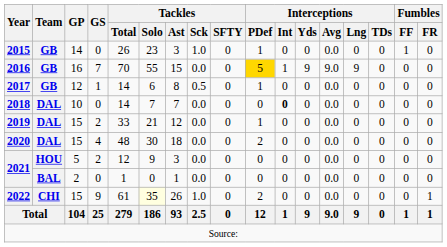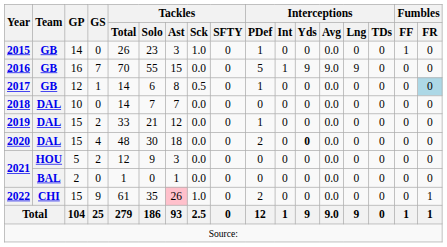2016 | Interceptions / PDef: gold background -> no background
2017 | Fumbles / FR: no background -> lightblue background
2018 | Interceptions / Int: bold -> normal
2020 | Interceptions / Yds: normal -> bold
2022 | Tackles / Solo: lightyellow background -> no background
2022 | Tackles / Ast: no background -> pink background
